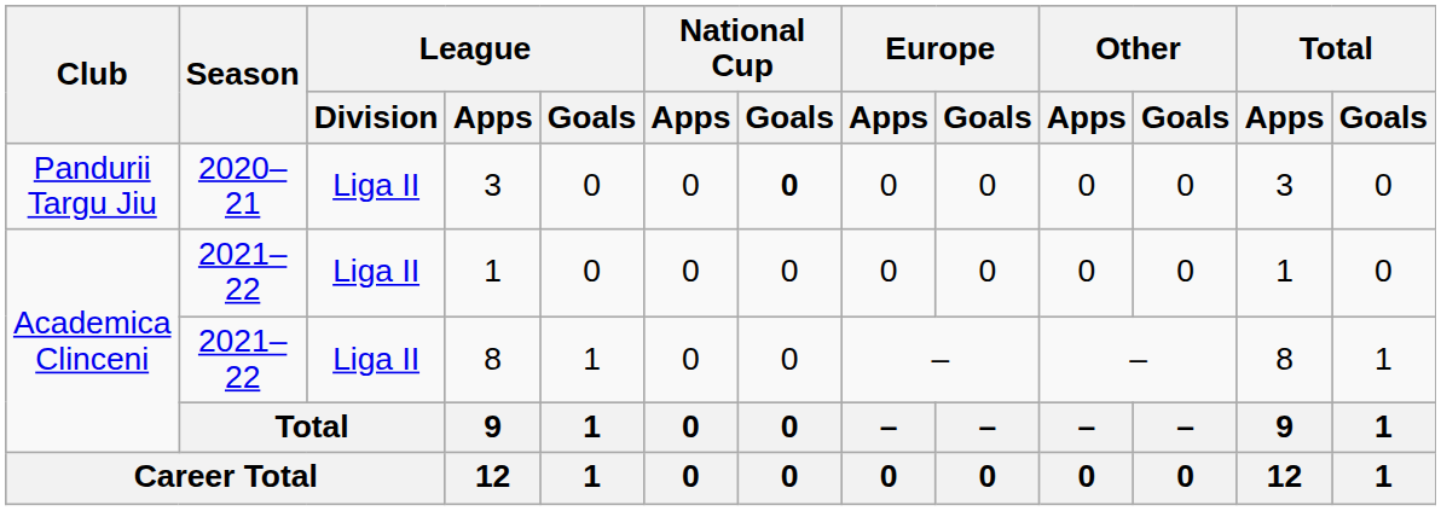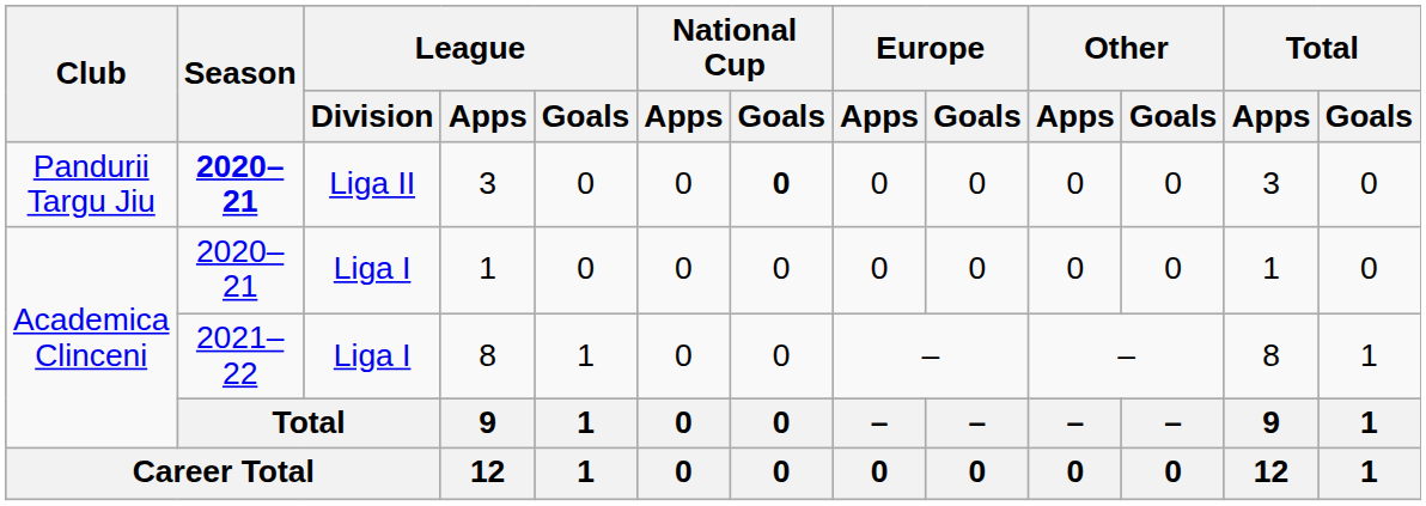row 3 | Season: normal -> bold
row 4 | Season: 2021–22 -> 2020–21
row 4 | League / Division: Liga II -> Liga I
row 5 | League / Division: Liga II -> Liga I
